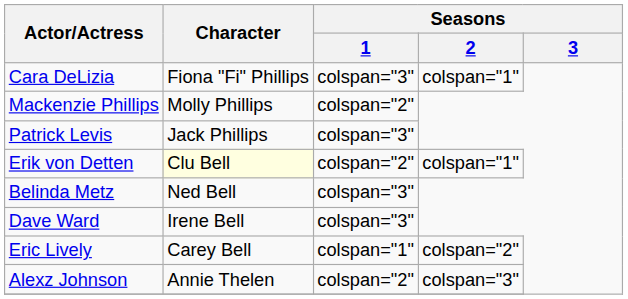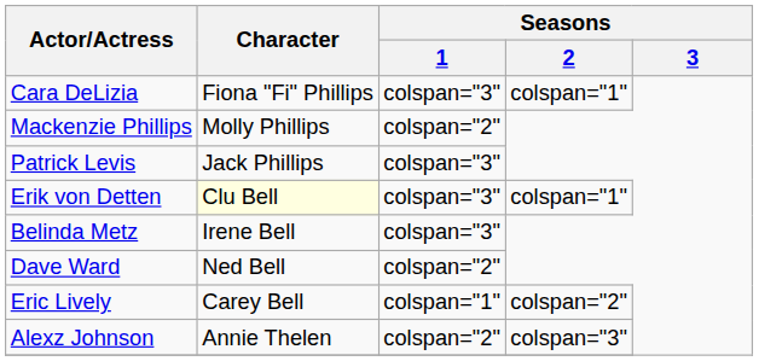Erik von Detten | Seasons / 1: colspan="2" -> colspan="3"
Belinda Metz | Character: Ned Bell -> Irene Bell
Dave Ward | Character: Irene Bell -> Ned Bell
Dave Ward | Seasons / 1: colspan="3" -> colspan="2"
